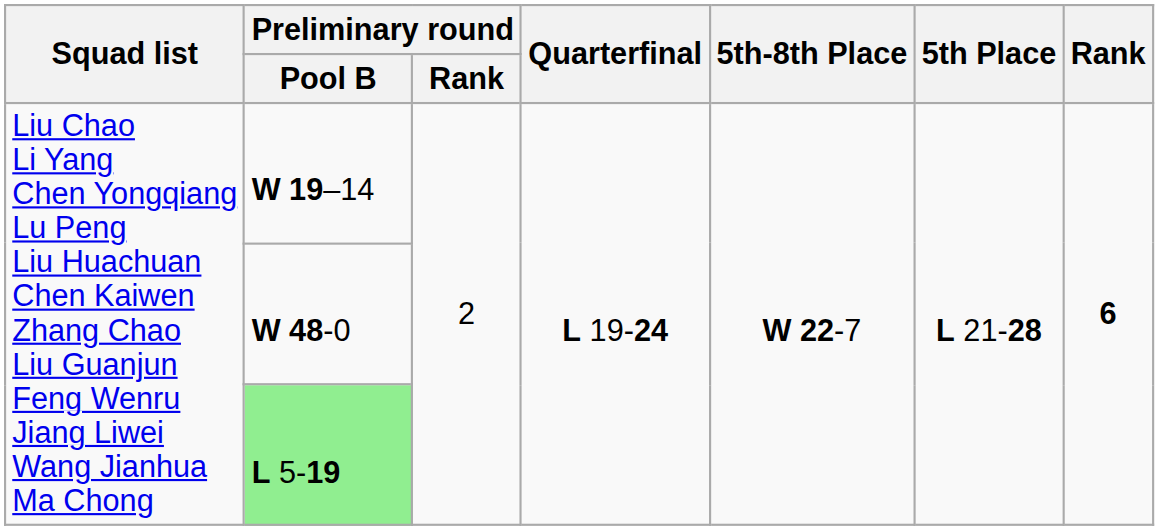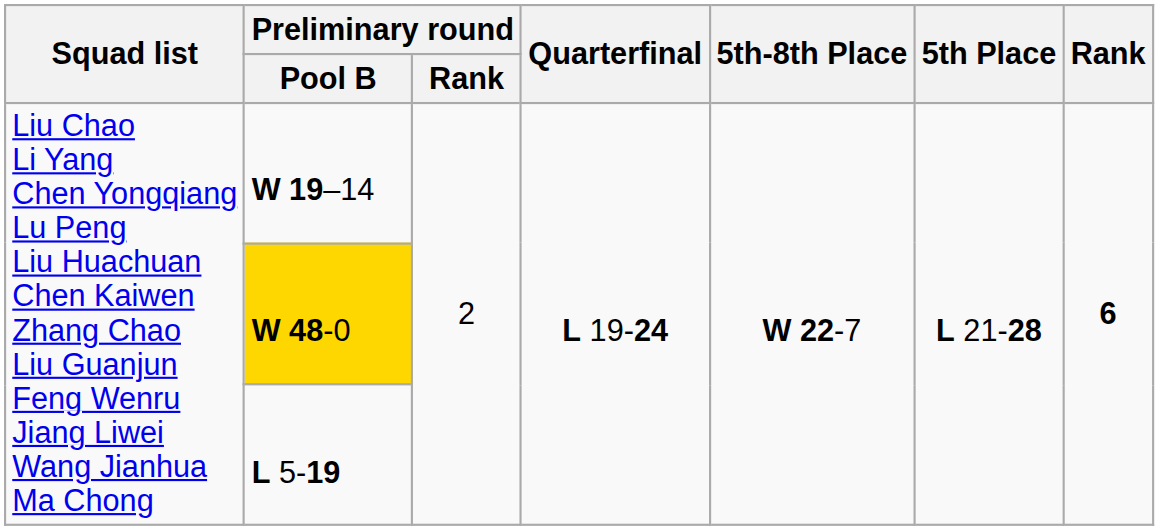W 48-0 | Preliminary round / Pool B: no background -> gold background
L 5-19 | Preliminary round / Pool B: lightgreen background -> no background
